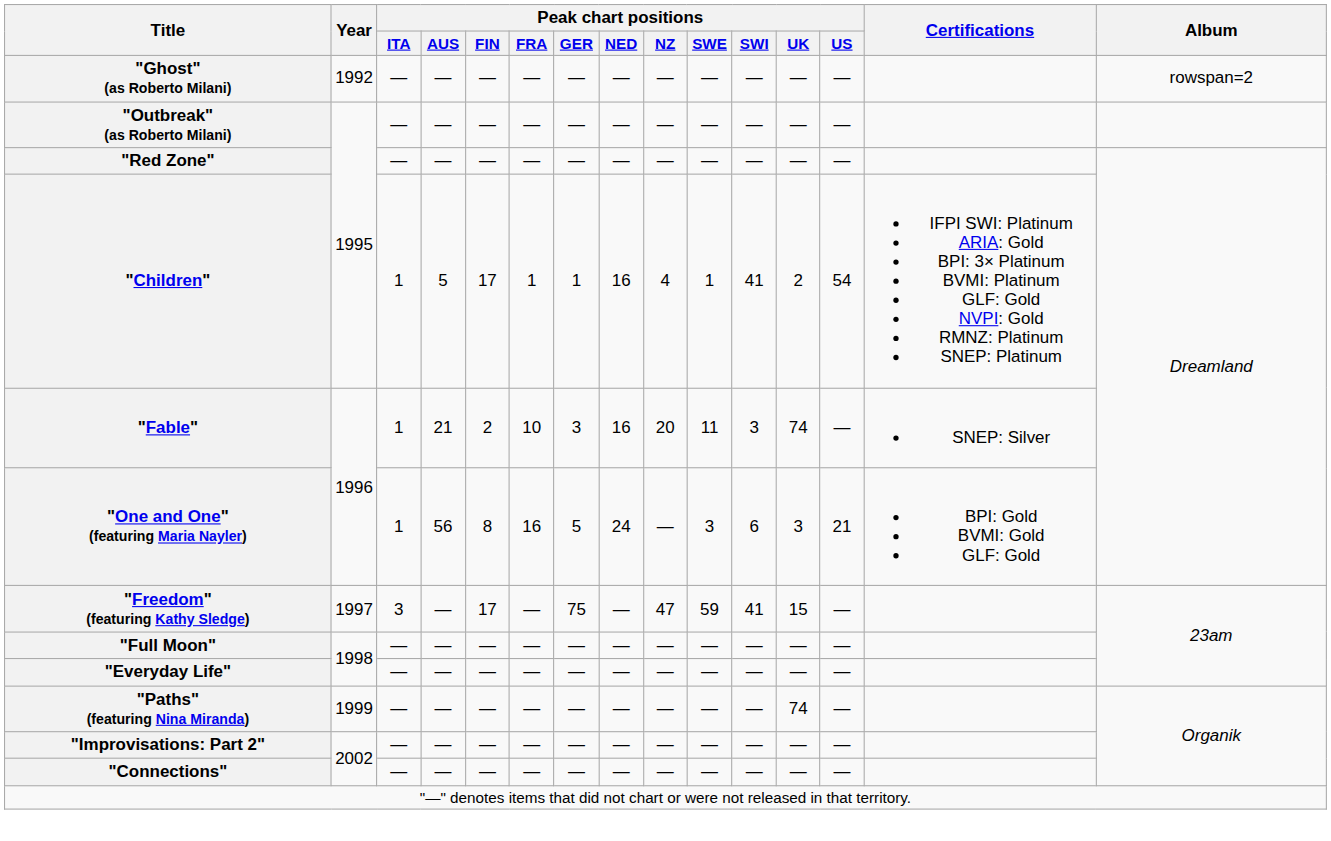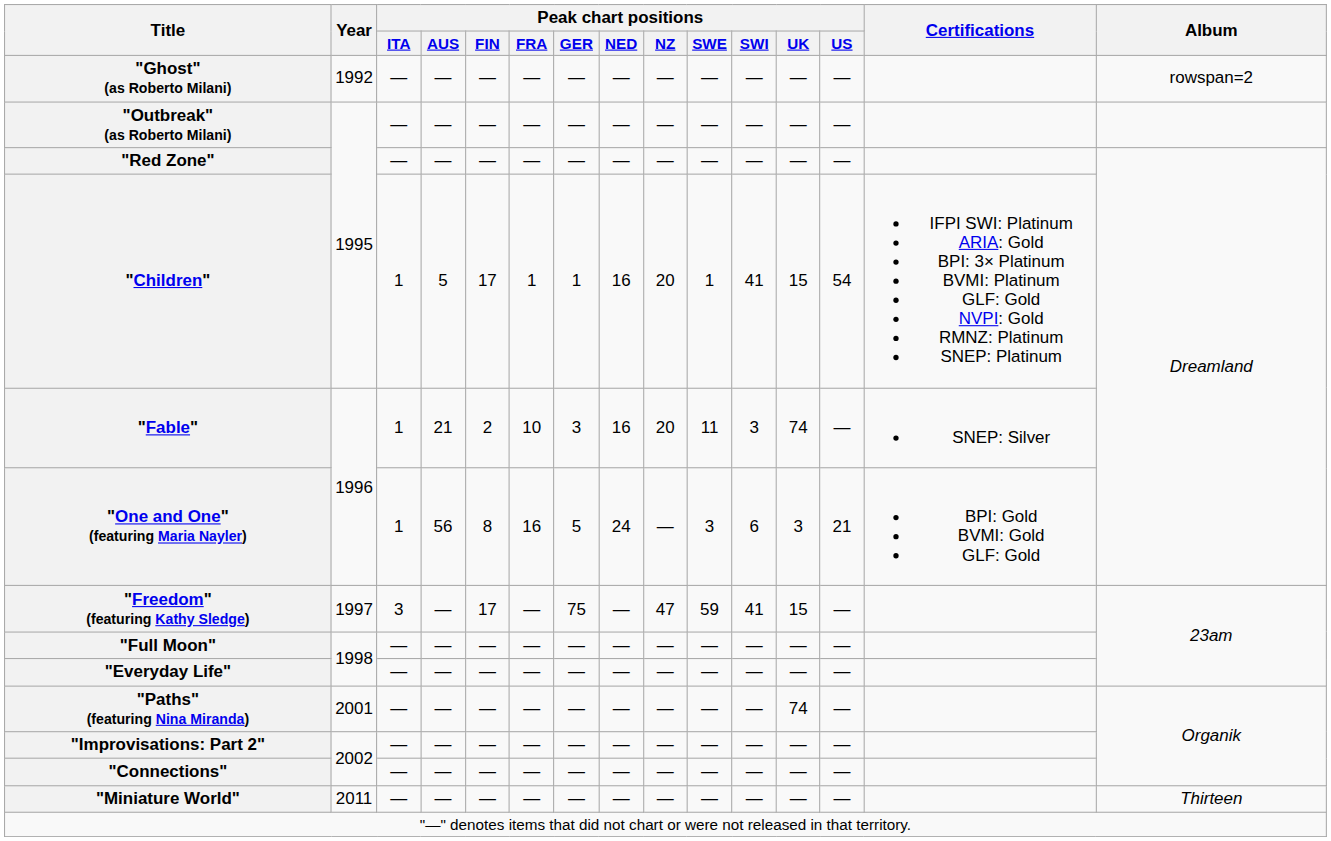"Children" | Peak chart positions / NZ: 4 -> 20
"Children" | Peak chart positions / UK: 2 -> 15
"Paths" (featuring Nina Miranda) | Year: 1999 -> 2001
+ row: "Miniature World" | 2011 | — | — | — | — | — | — | — | — | — | — | — | Thirteen
